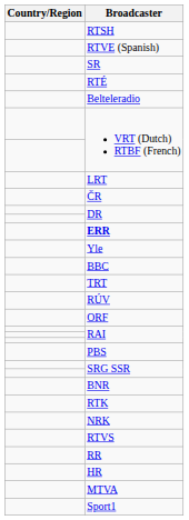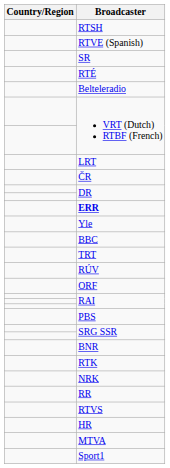row 28 | Broadcaster: RTVS -> RR
row 29 | Broadcaster: RR -> RTVS
